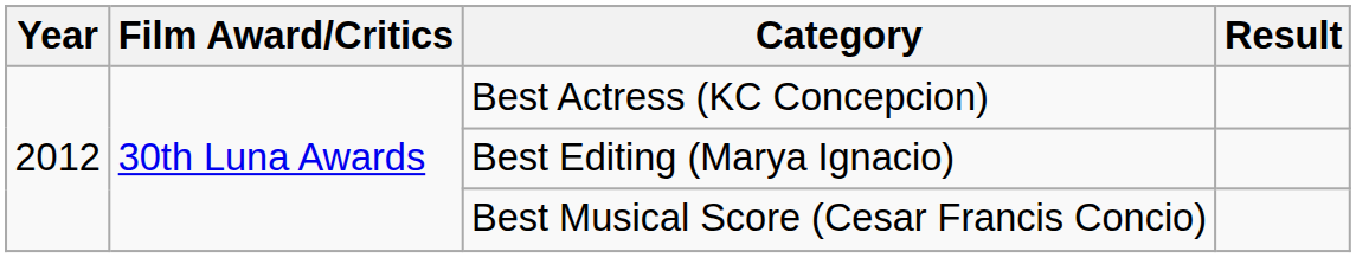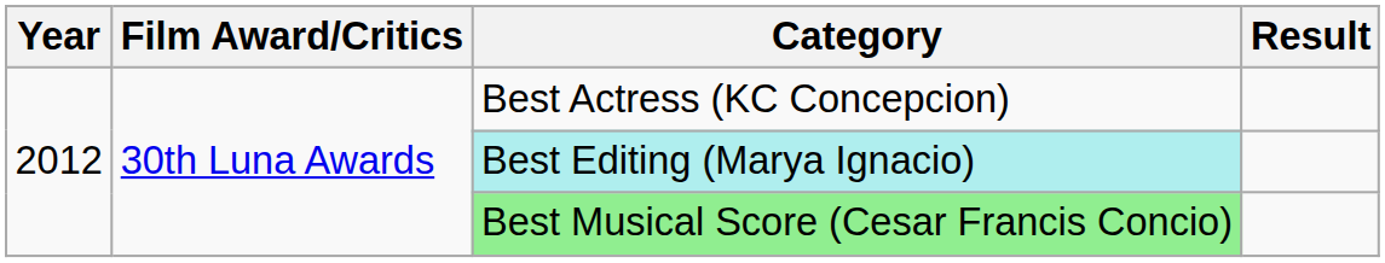Best Editing (Marya Ignacio) | Category: no background -> paleturquoise background
Best Musical Score (Cesar Francis Concio) | Category: no background -> lightgreen background
